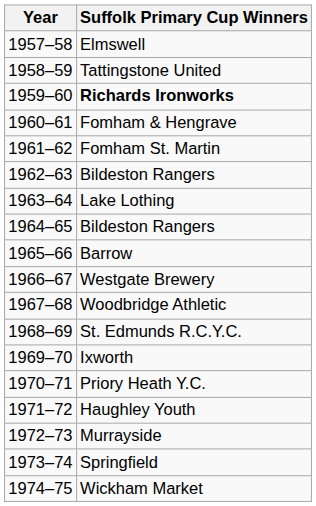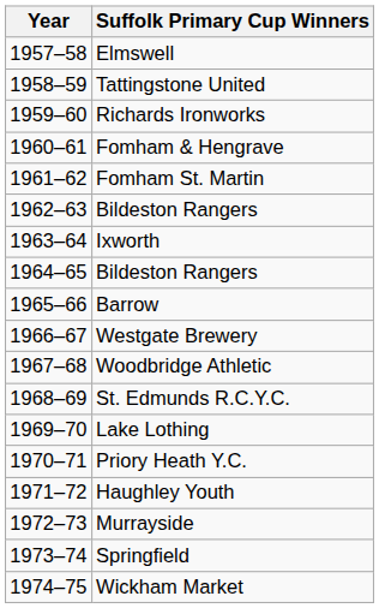row 4 | Suffolk Primary Cup Winners: bold -> normal
row 8 | Suffolk Primary Cup Winners: Lake Lothing -> Ixworth
row 14 | Suffolk Primary Cup Winners: Ixworth -> Lake Lothing
